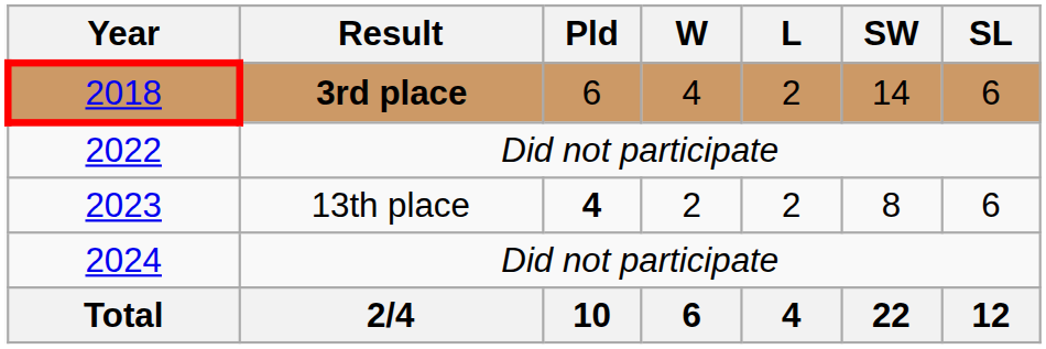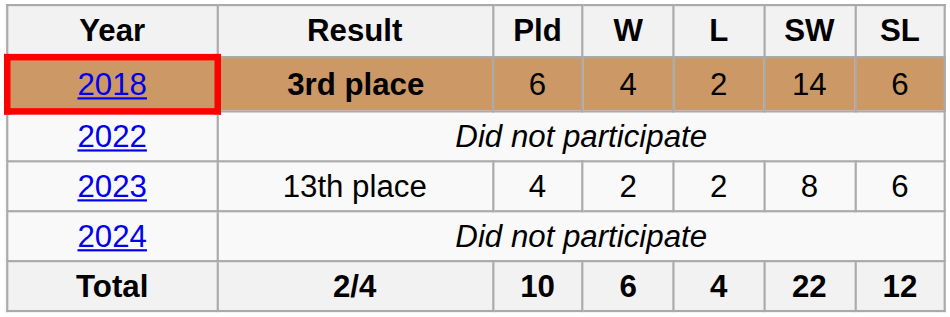2023 | Pld: bold -> normal
